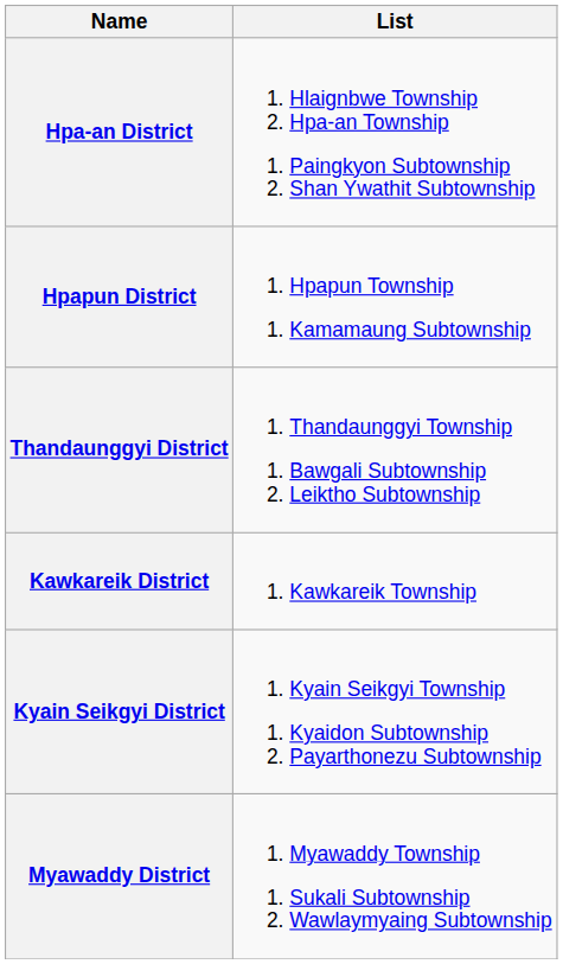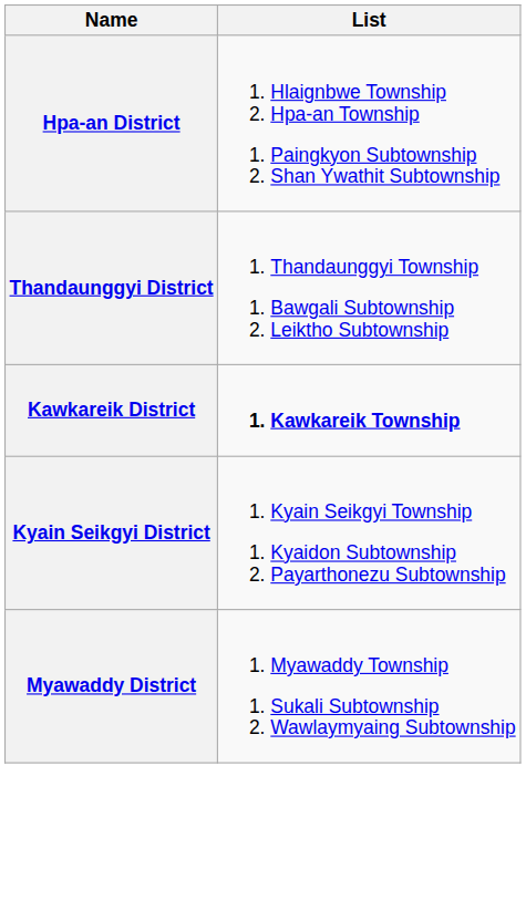- row: Hpapun District | Hpapun Township Kamamaung Subtownship
Kawkareik District | List: normal -> bold
